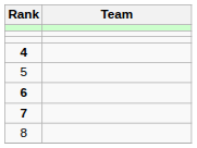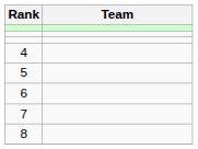row 5 | Rank: bold -> normal
row 7 | Rank: bold -> normal
row 8 | Rank: bold -> normal
